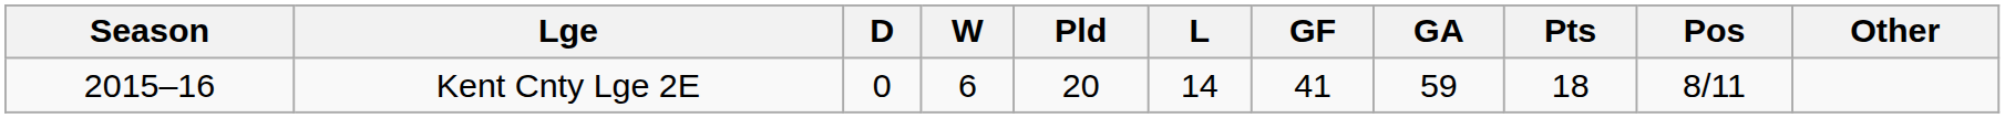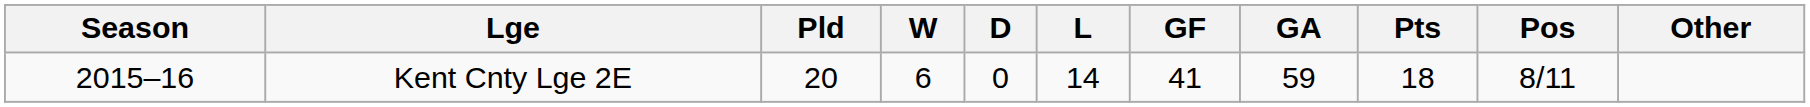columns swapped: Pld <-> D
